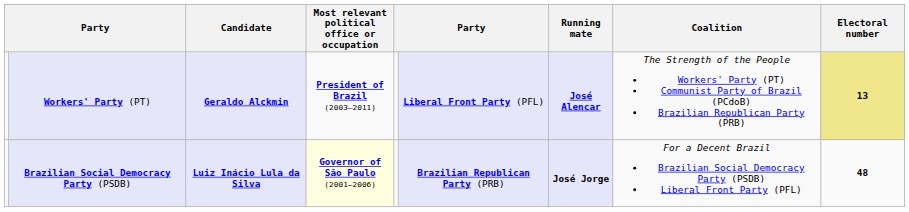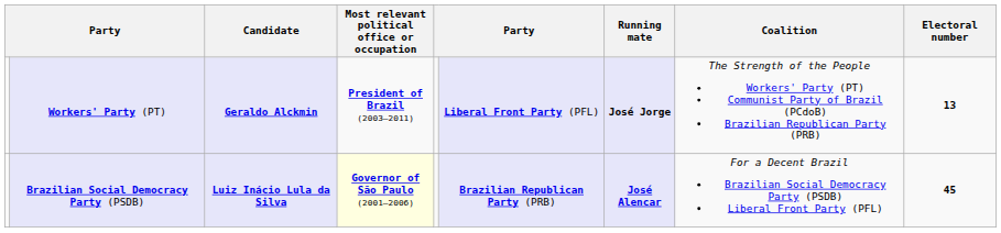Workers' Party (PT) | Running mate: José Alencar -> José Jorge
Workers' Party (PT) | Electoral number: khaki background -> no background
Brazilian Social Democracy Party (PSDB) | Running mate: José Jorge -> José Alencar
Brazilian Social Democracy Party (PSDB) | Electoral number: 48 -> 45
